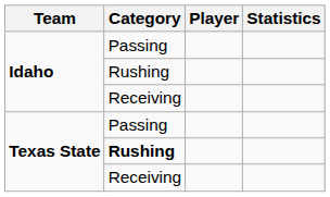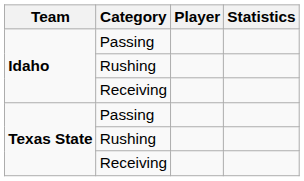Texas State / Rushing | Category: bold -> normal
